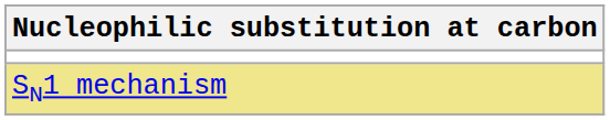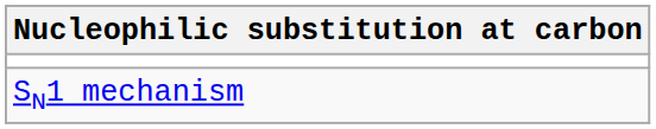SN1 mechanism | column 1: khaki background -> no background
